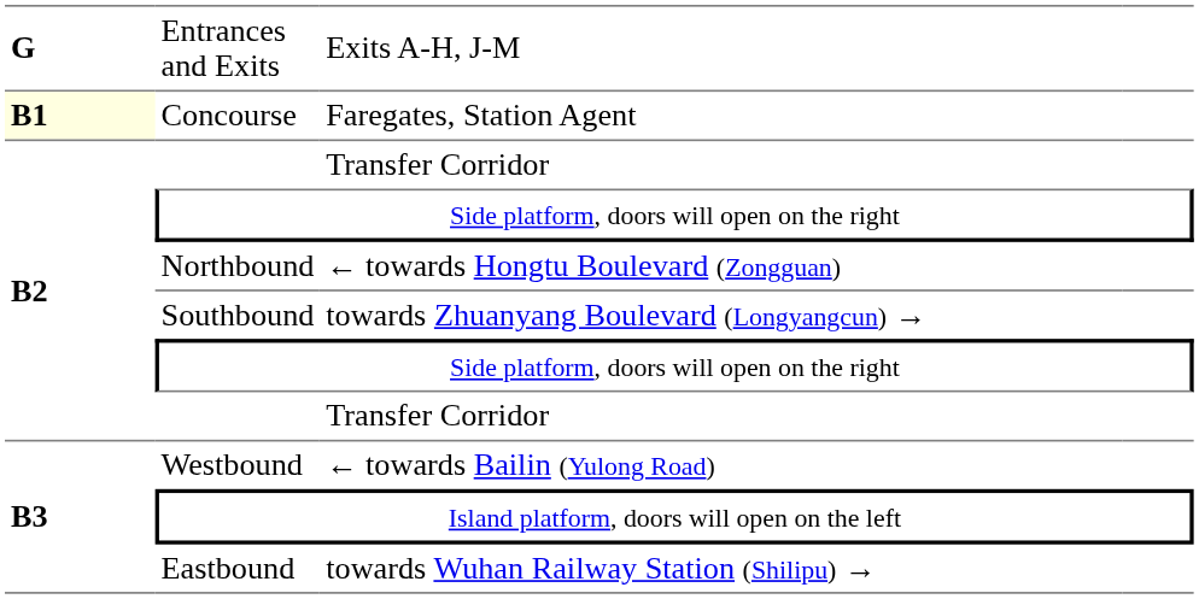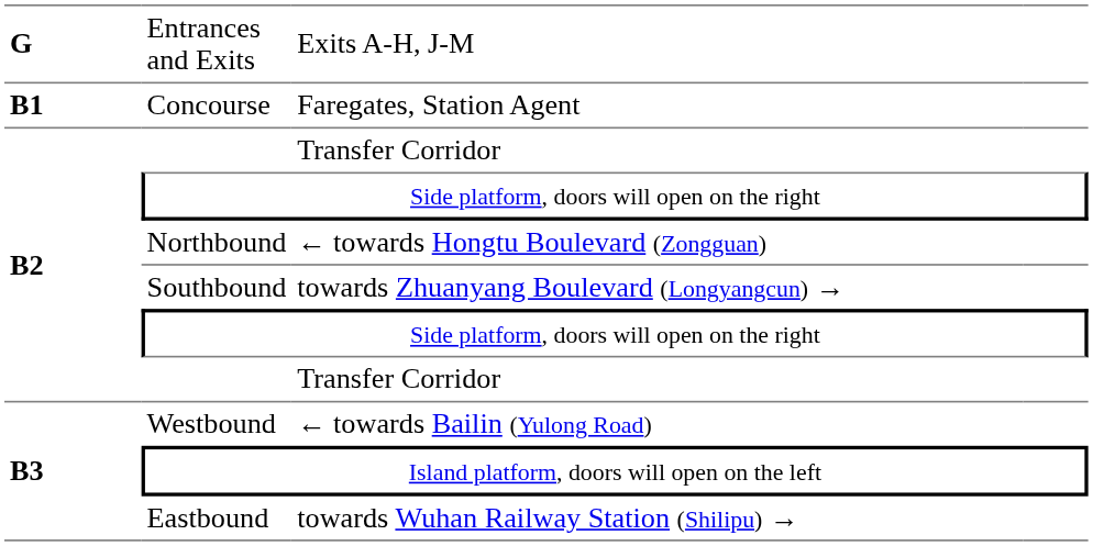Concourse | column 1: lightyellow background -> no background
